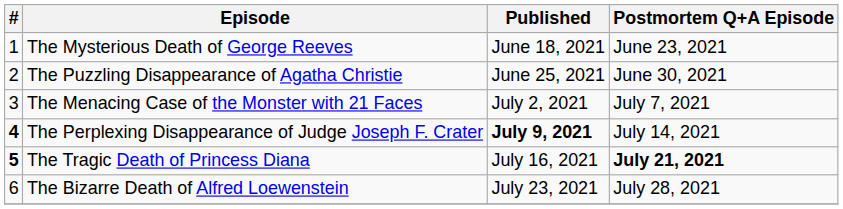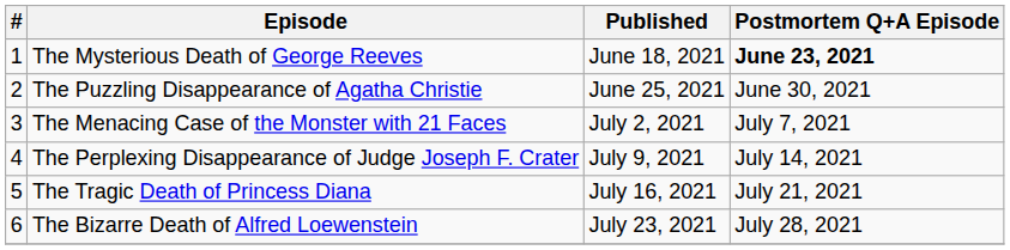The Mysterious Death of George Reeves | Postmortem Q+A Episode: normal -> bold
The Perplexing Disappearance of Judge Joseph F. Crater | #: bold -> normal
The Perplexing Disappearance of Judge Joseph F. Crater | Published: bold -> normal
The Tragic Death of Princess Diana | #: bold -> normal
The Tragic Death of Princess Diana | Postmortem Q+A Episode: bold -> normal
